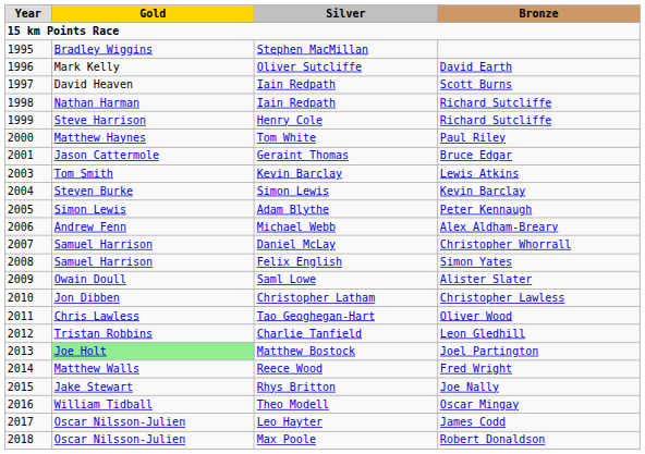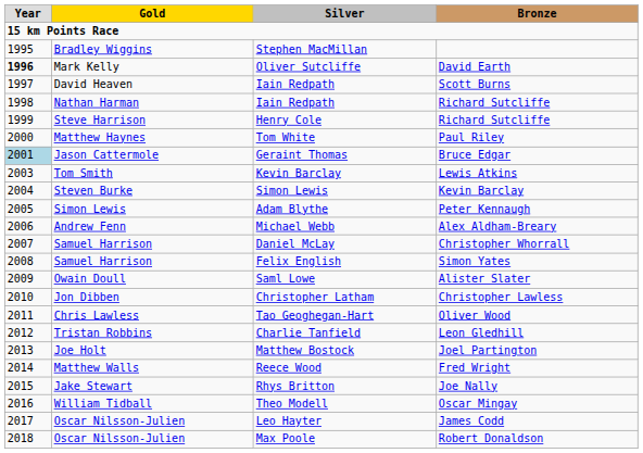Oliver Sutcliffe | column 1: normal -> bold
Geraint Thomas | column 1: no background -> lightblue background
Matthew Bostock | column 2: lightgreen background -> no background
